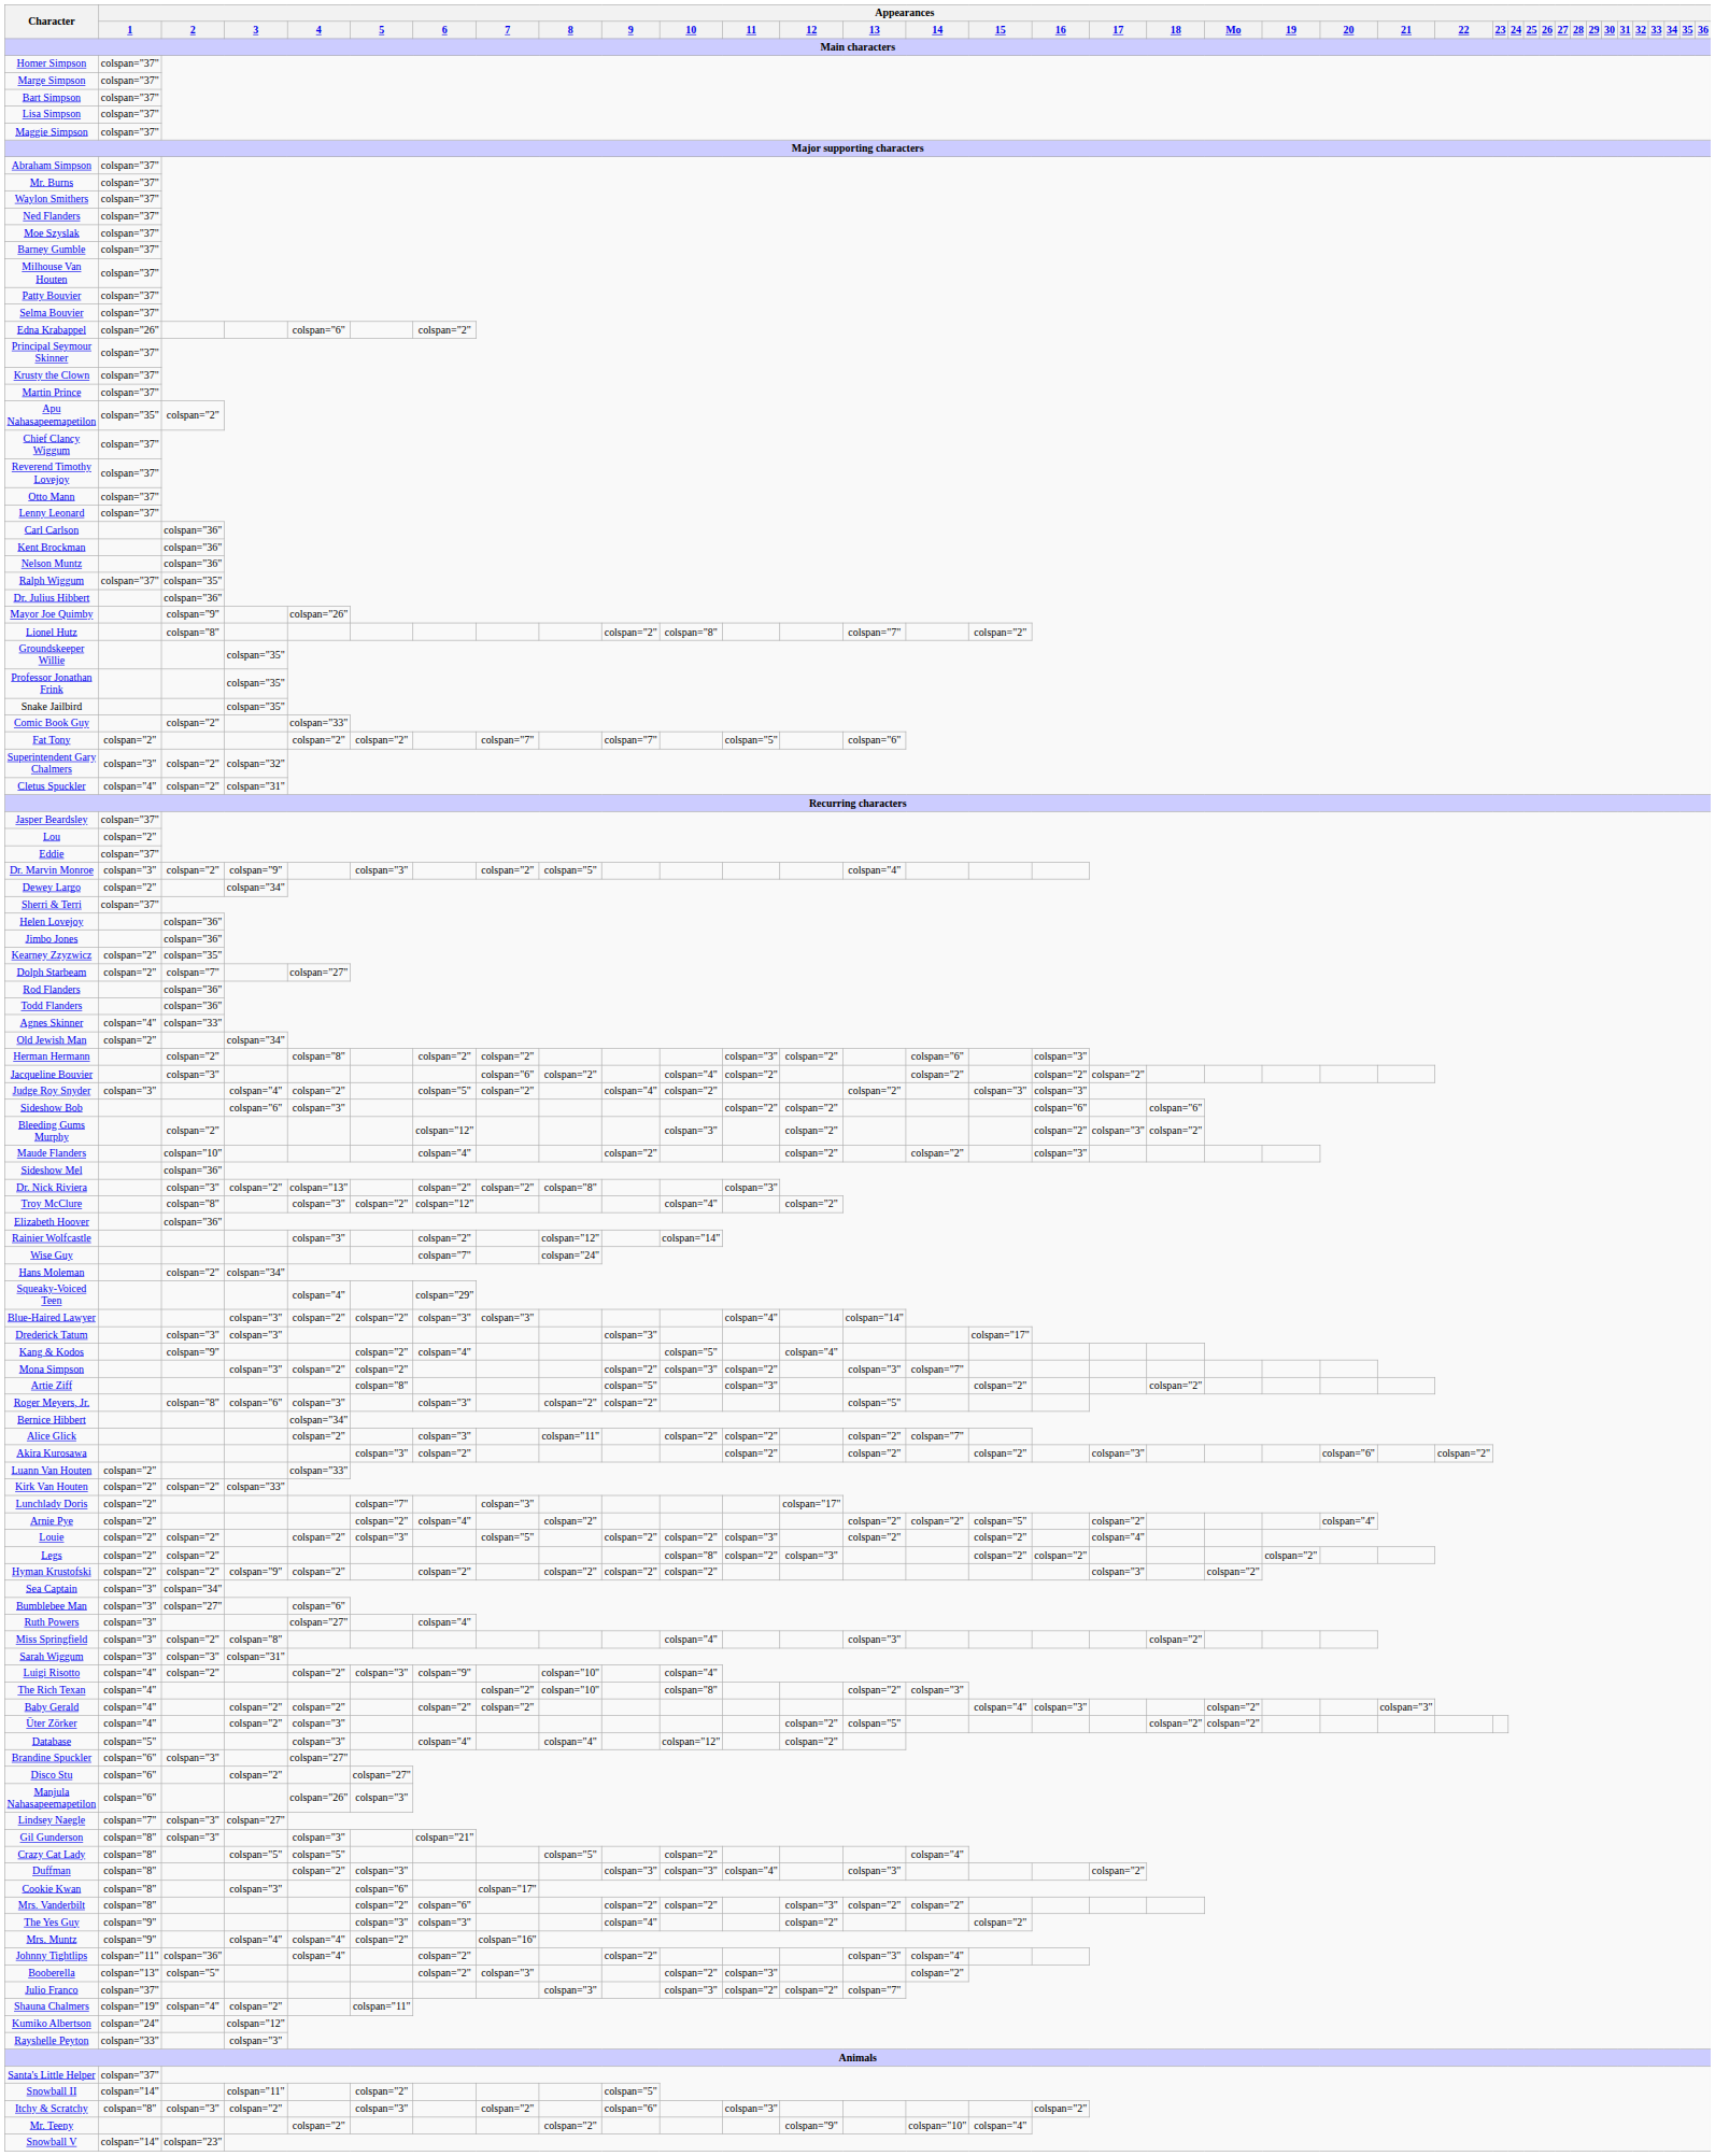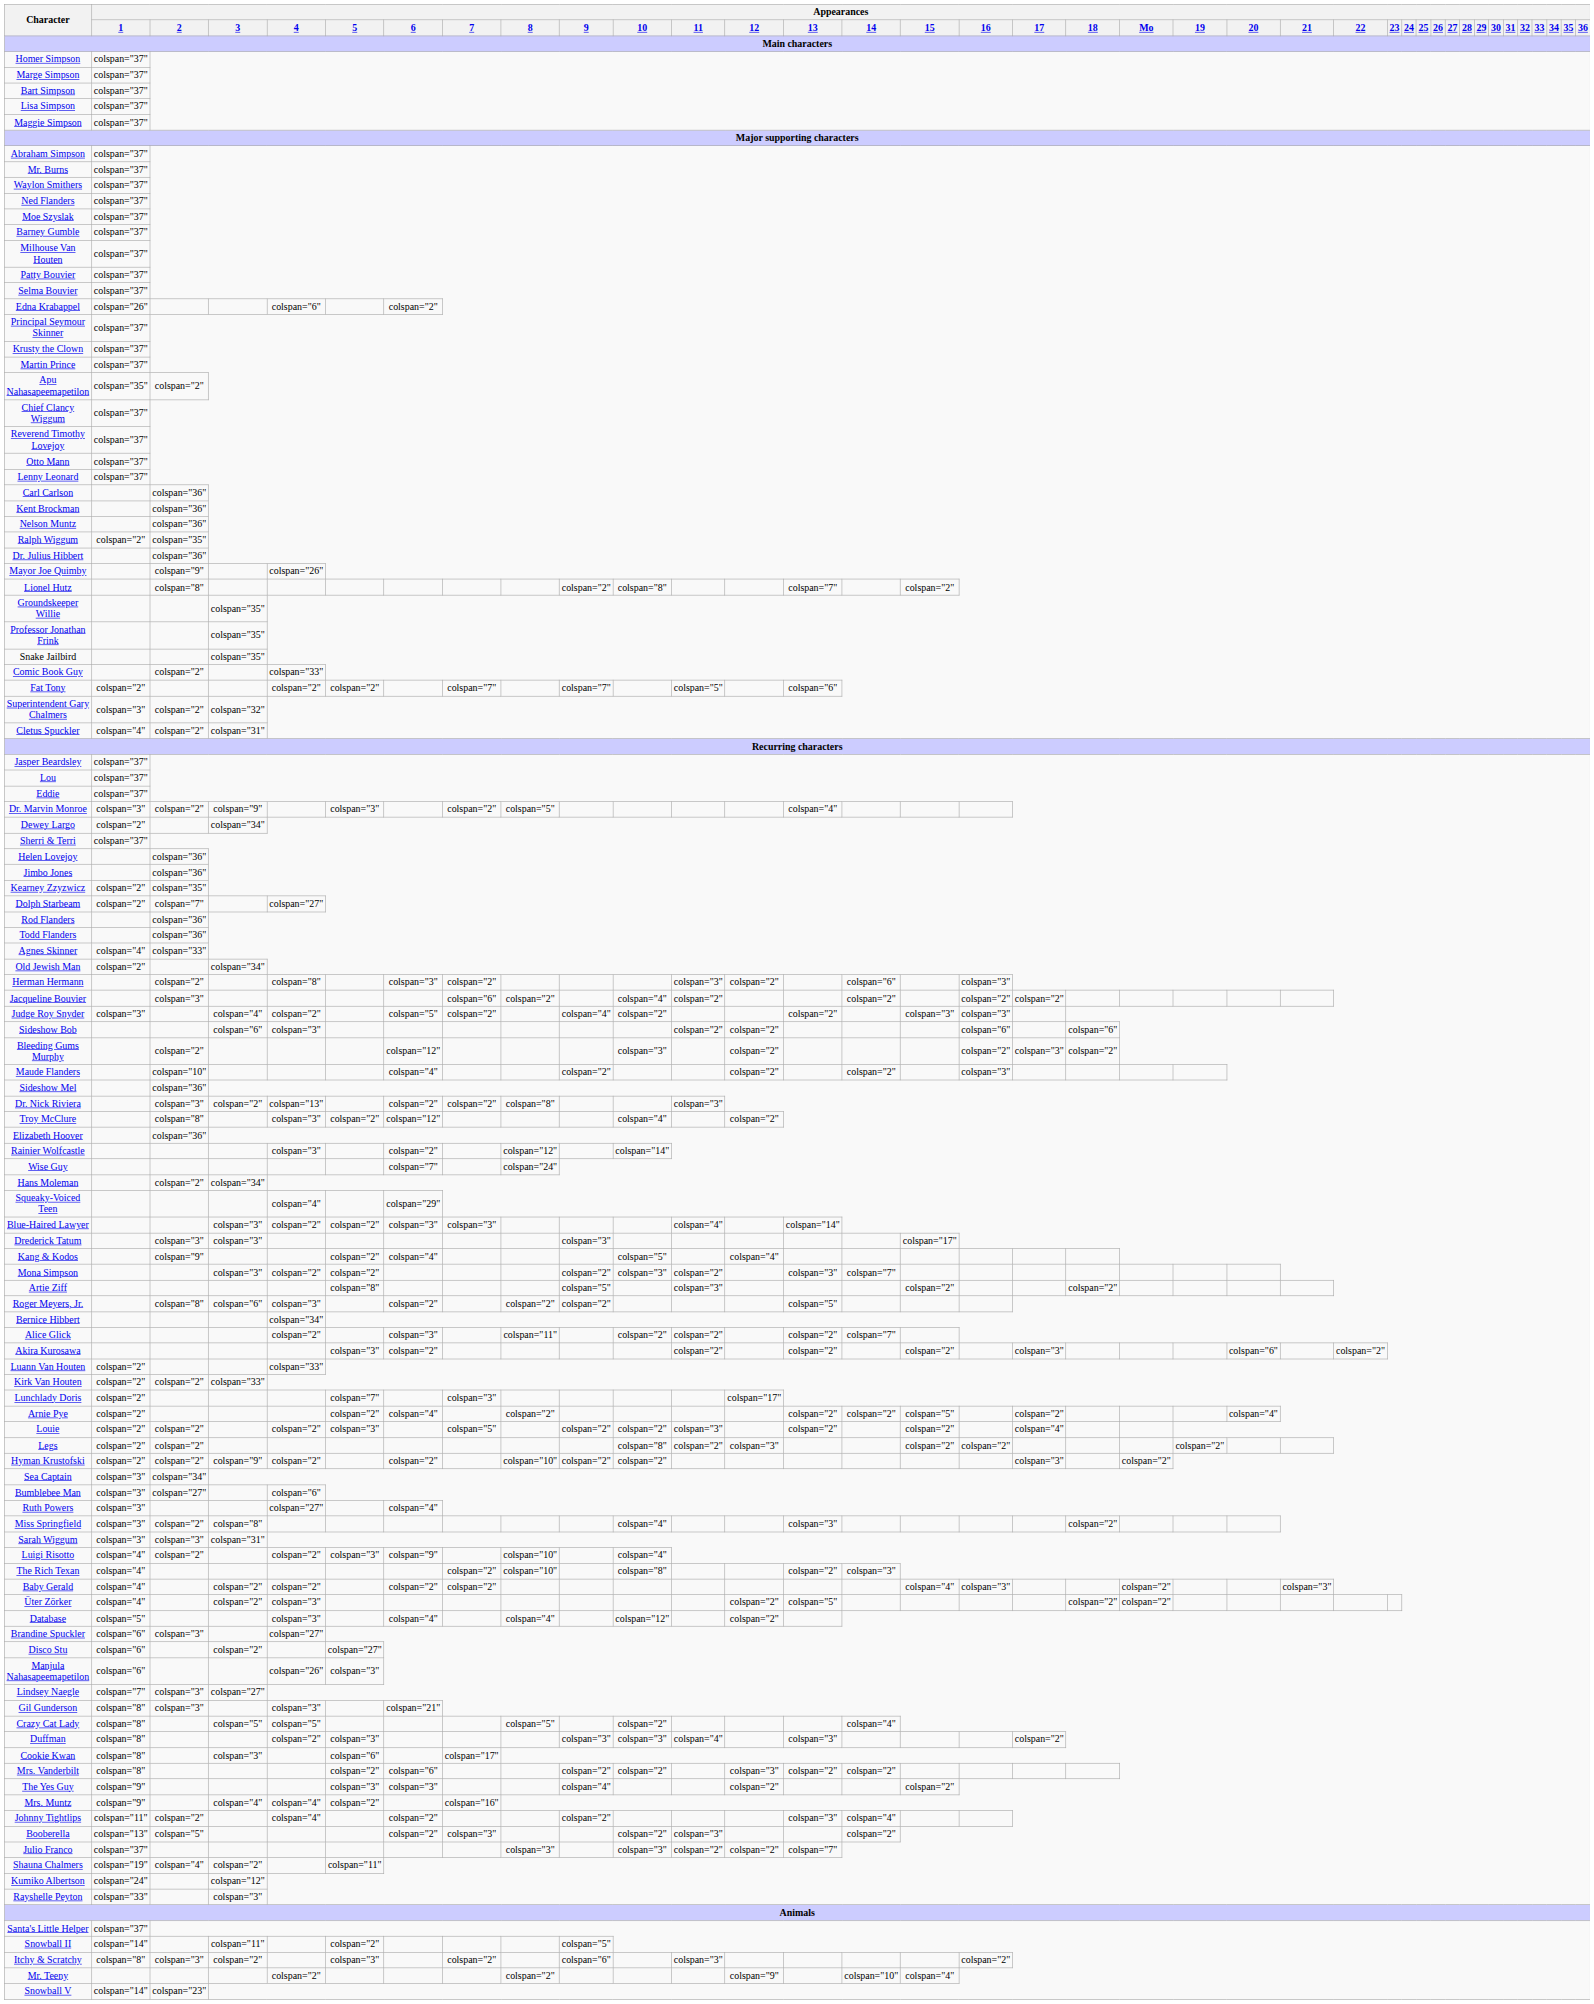Ralph Wiggum | Appearances / 1: colspan="37" -> colspan="2"
Lou | Appearances / 1: colspan="2" -> colspan="37"
Herman Hermann | Appearances / 6: colspan="2" -> colspan="3"
Roger Meyers, Jr. | Appearances / 6: colspan="3" -> colspan="2"
Hyman Krustofski | Appearances / 8: colspan="2" -> colspan="10"
Johnny Tightlips | Appearances / 2: colspan="36" -> colspan="2"
